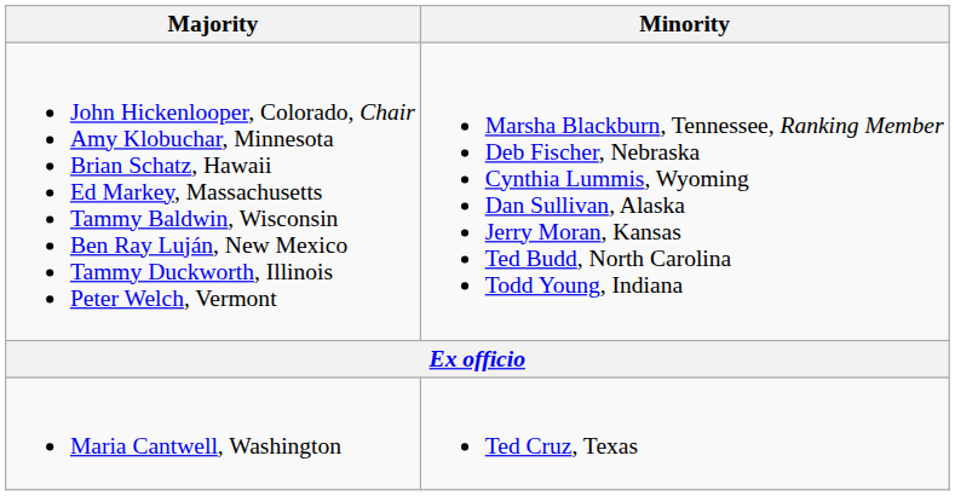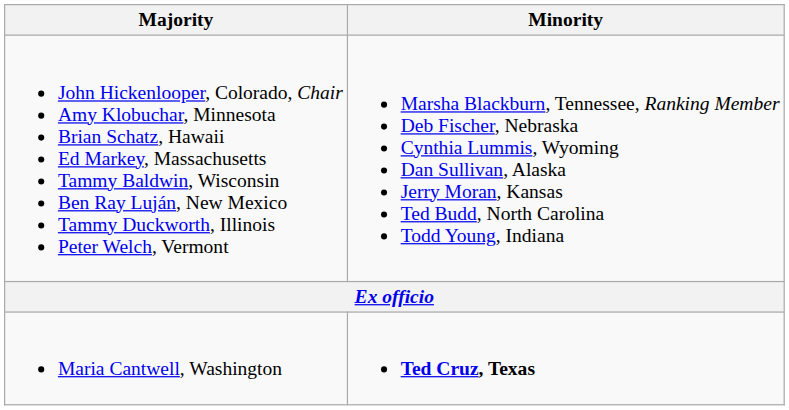Maria Cantwell, Washington | Minority: normal -> bold
